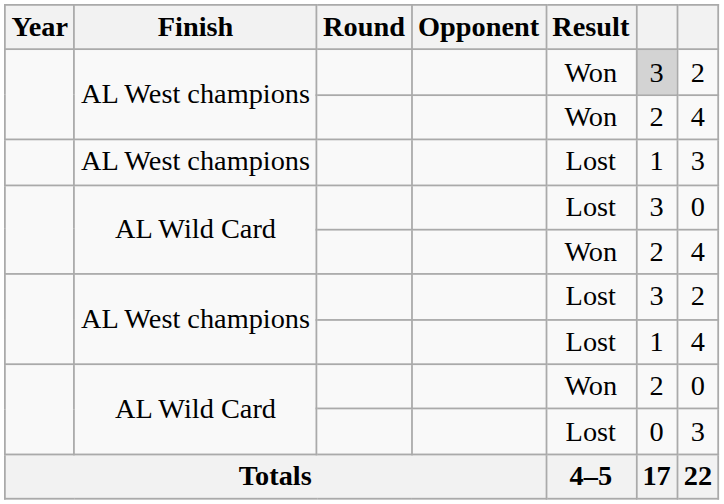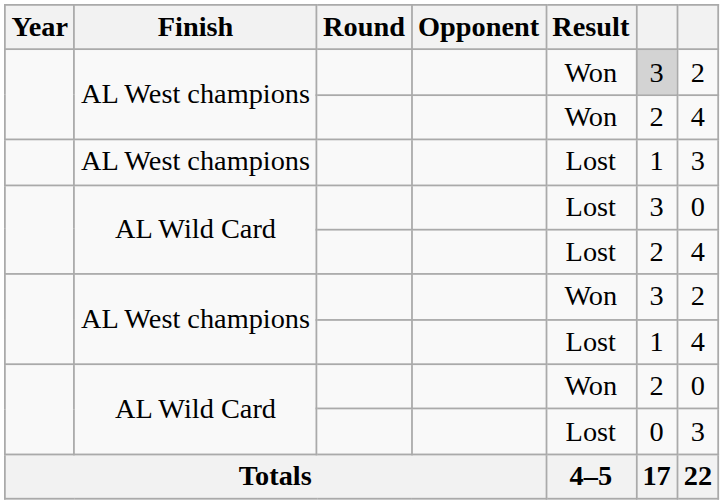row 6 | Result: Won -> Lost
row 7 | Result: Lost -> Won
